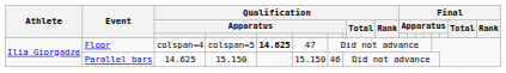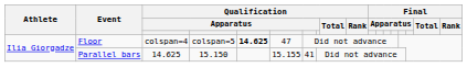Parallel bars | column 6: 15.150 -> 15.155
Parallel bars | column 7: 46 -> 41
